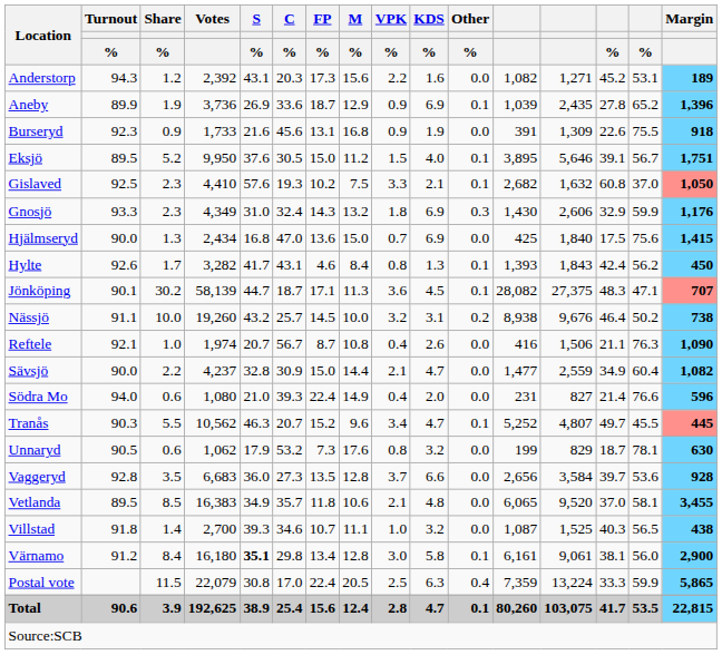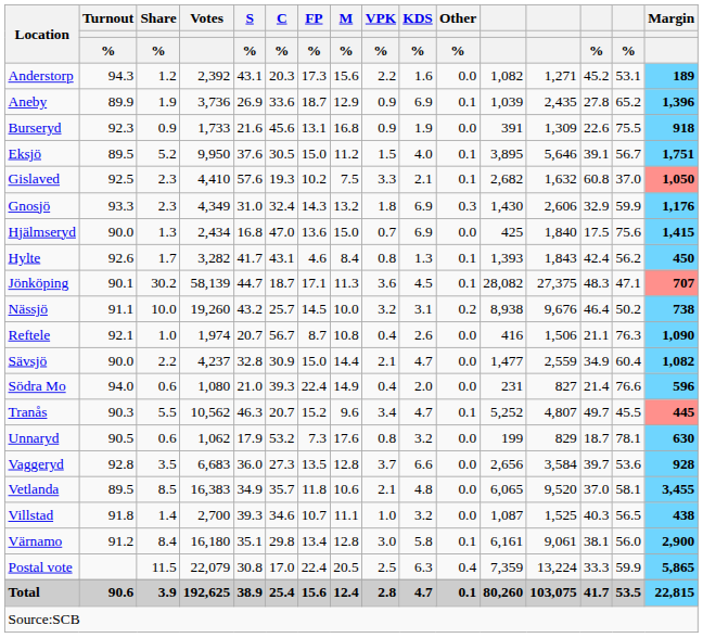Värnamo | S / %: bold -> normal
